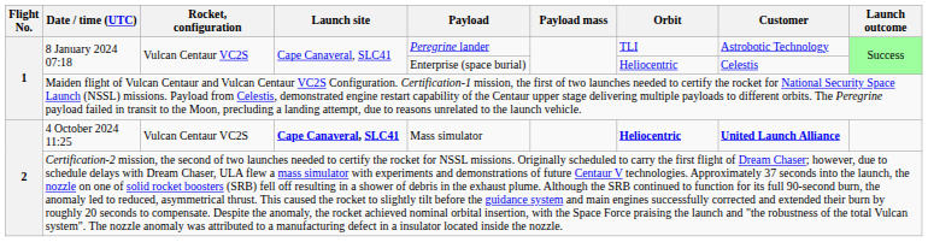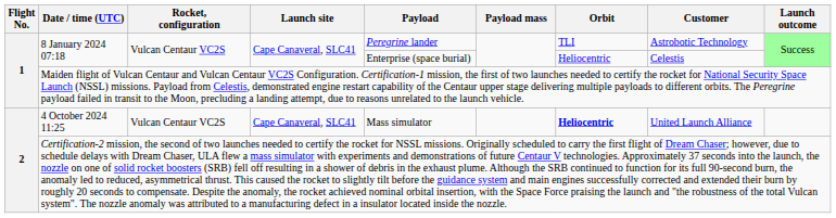4 October 2024 11:25 | Launch site: bold -> normal
4 October 2024 11:25 | Customer: bold -> normal
